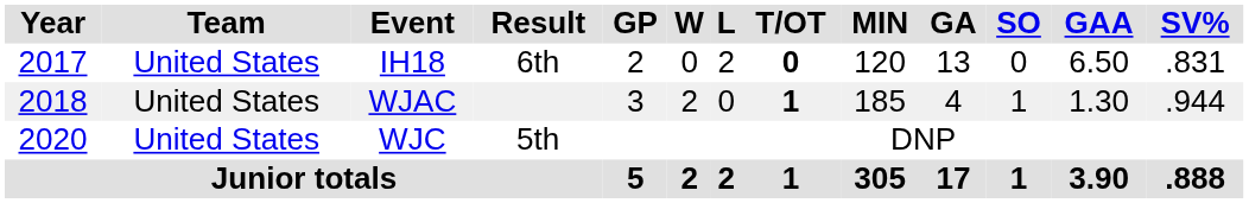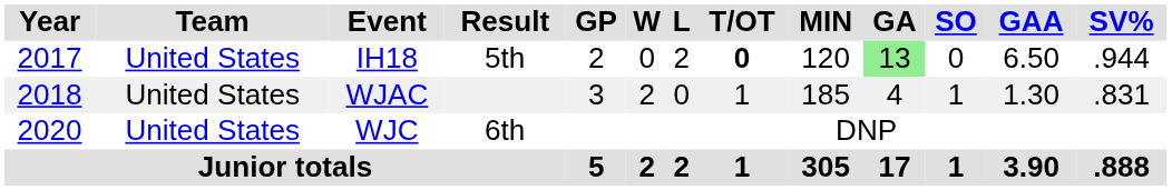IH18 | Result: 6th -> 5th
IH18 | GA: no background -> lightgreen background
IH18 | SV%: .831 -> .944
WJAC | T/OT: bold -> normal
WJAC | SV%: .944 -> .831
WJC | Result: 5th -> 6th
